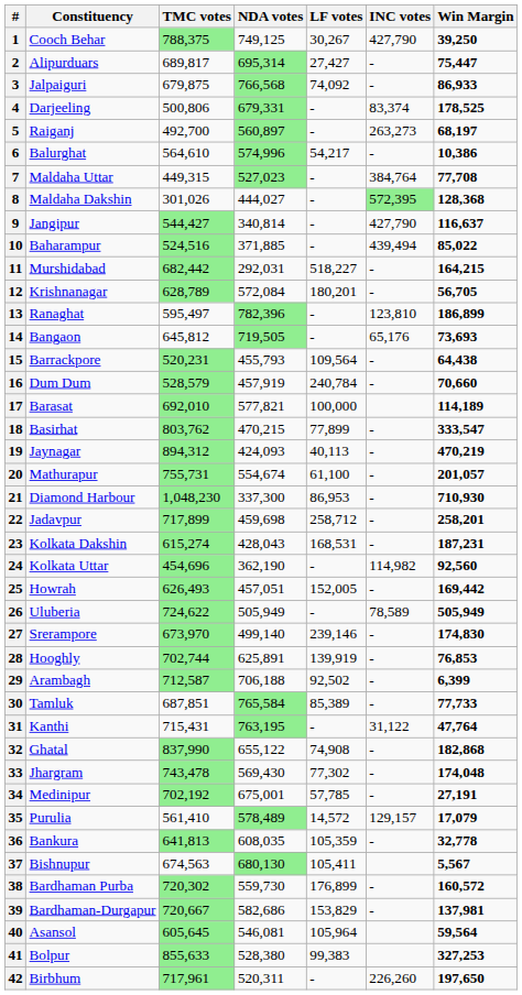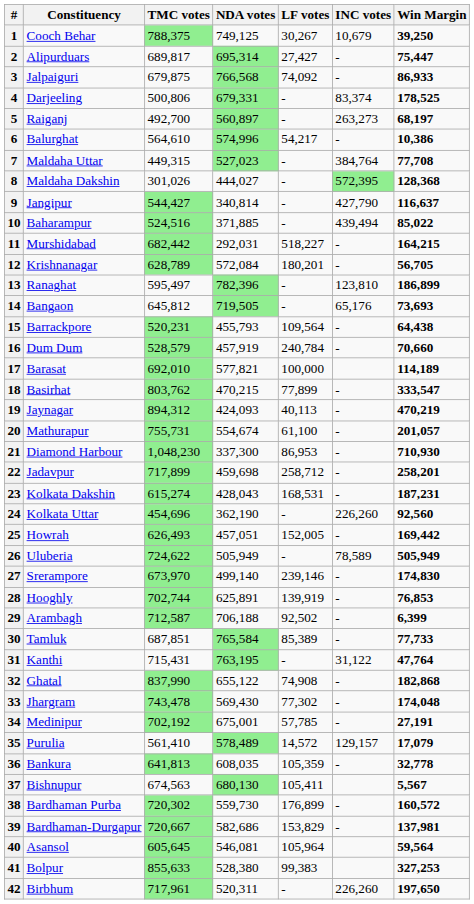1 | INC votes: 427,790 -> 10,679
24 | INC votes: 114,982 -> 226,260
